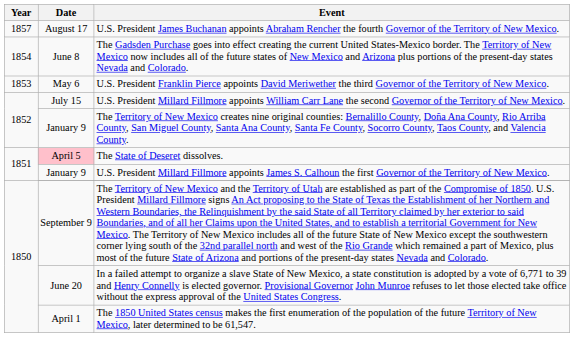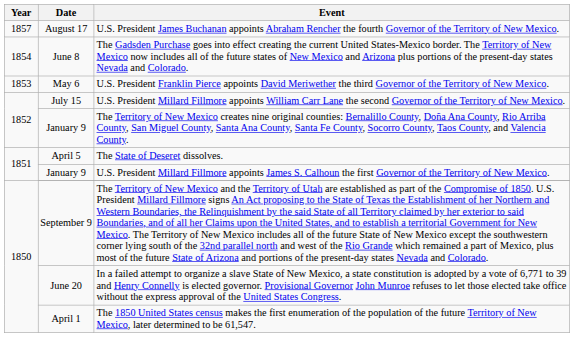The State of Deseret dissolves. | Date: pink background -> no background
